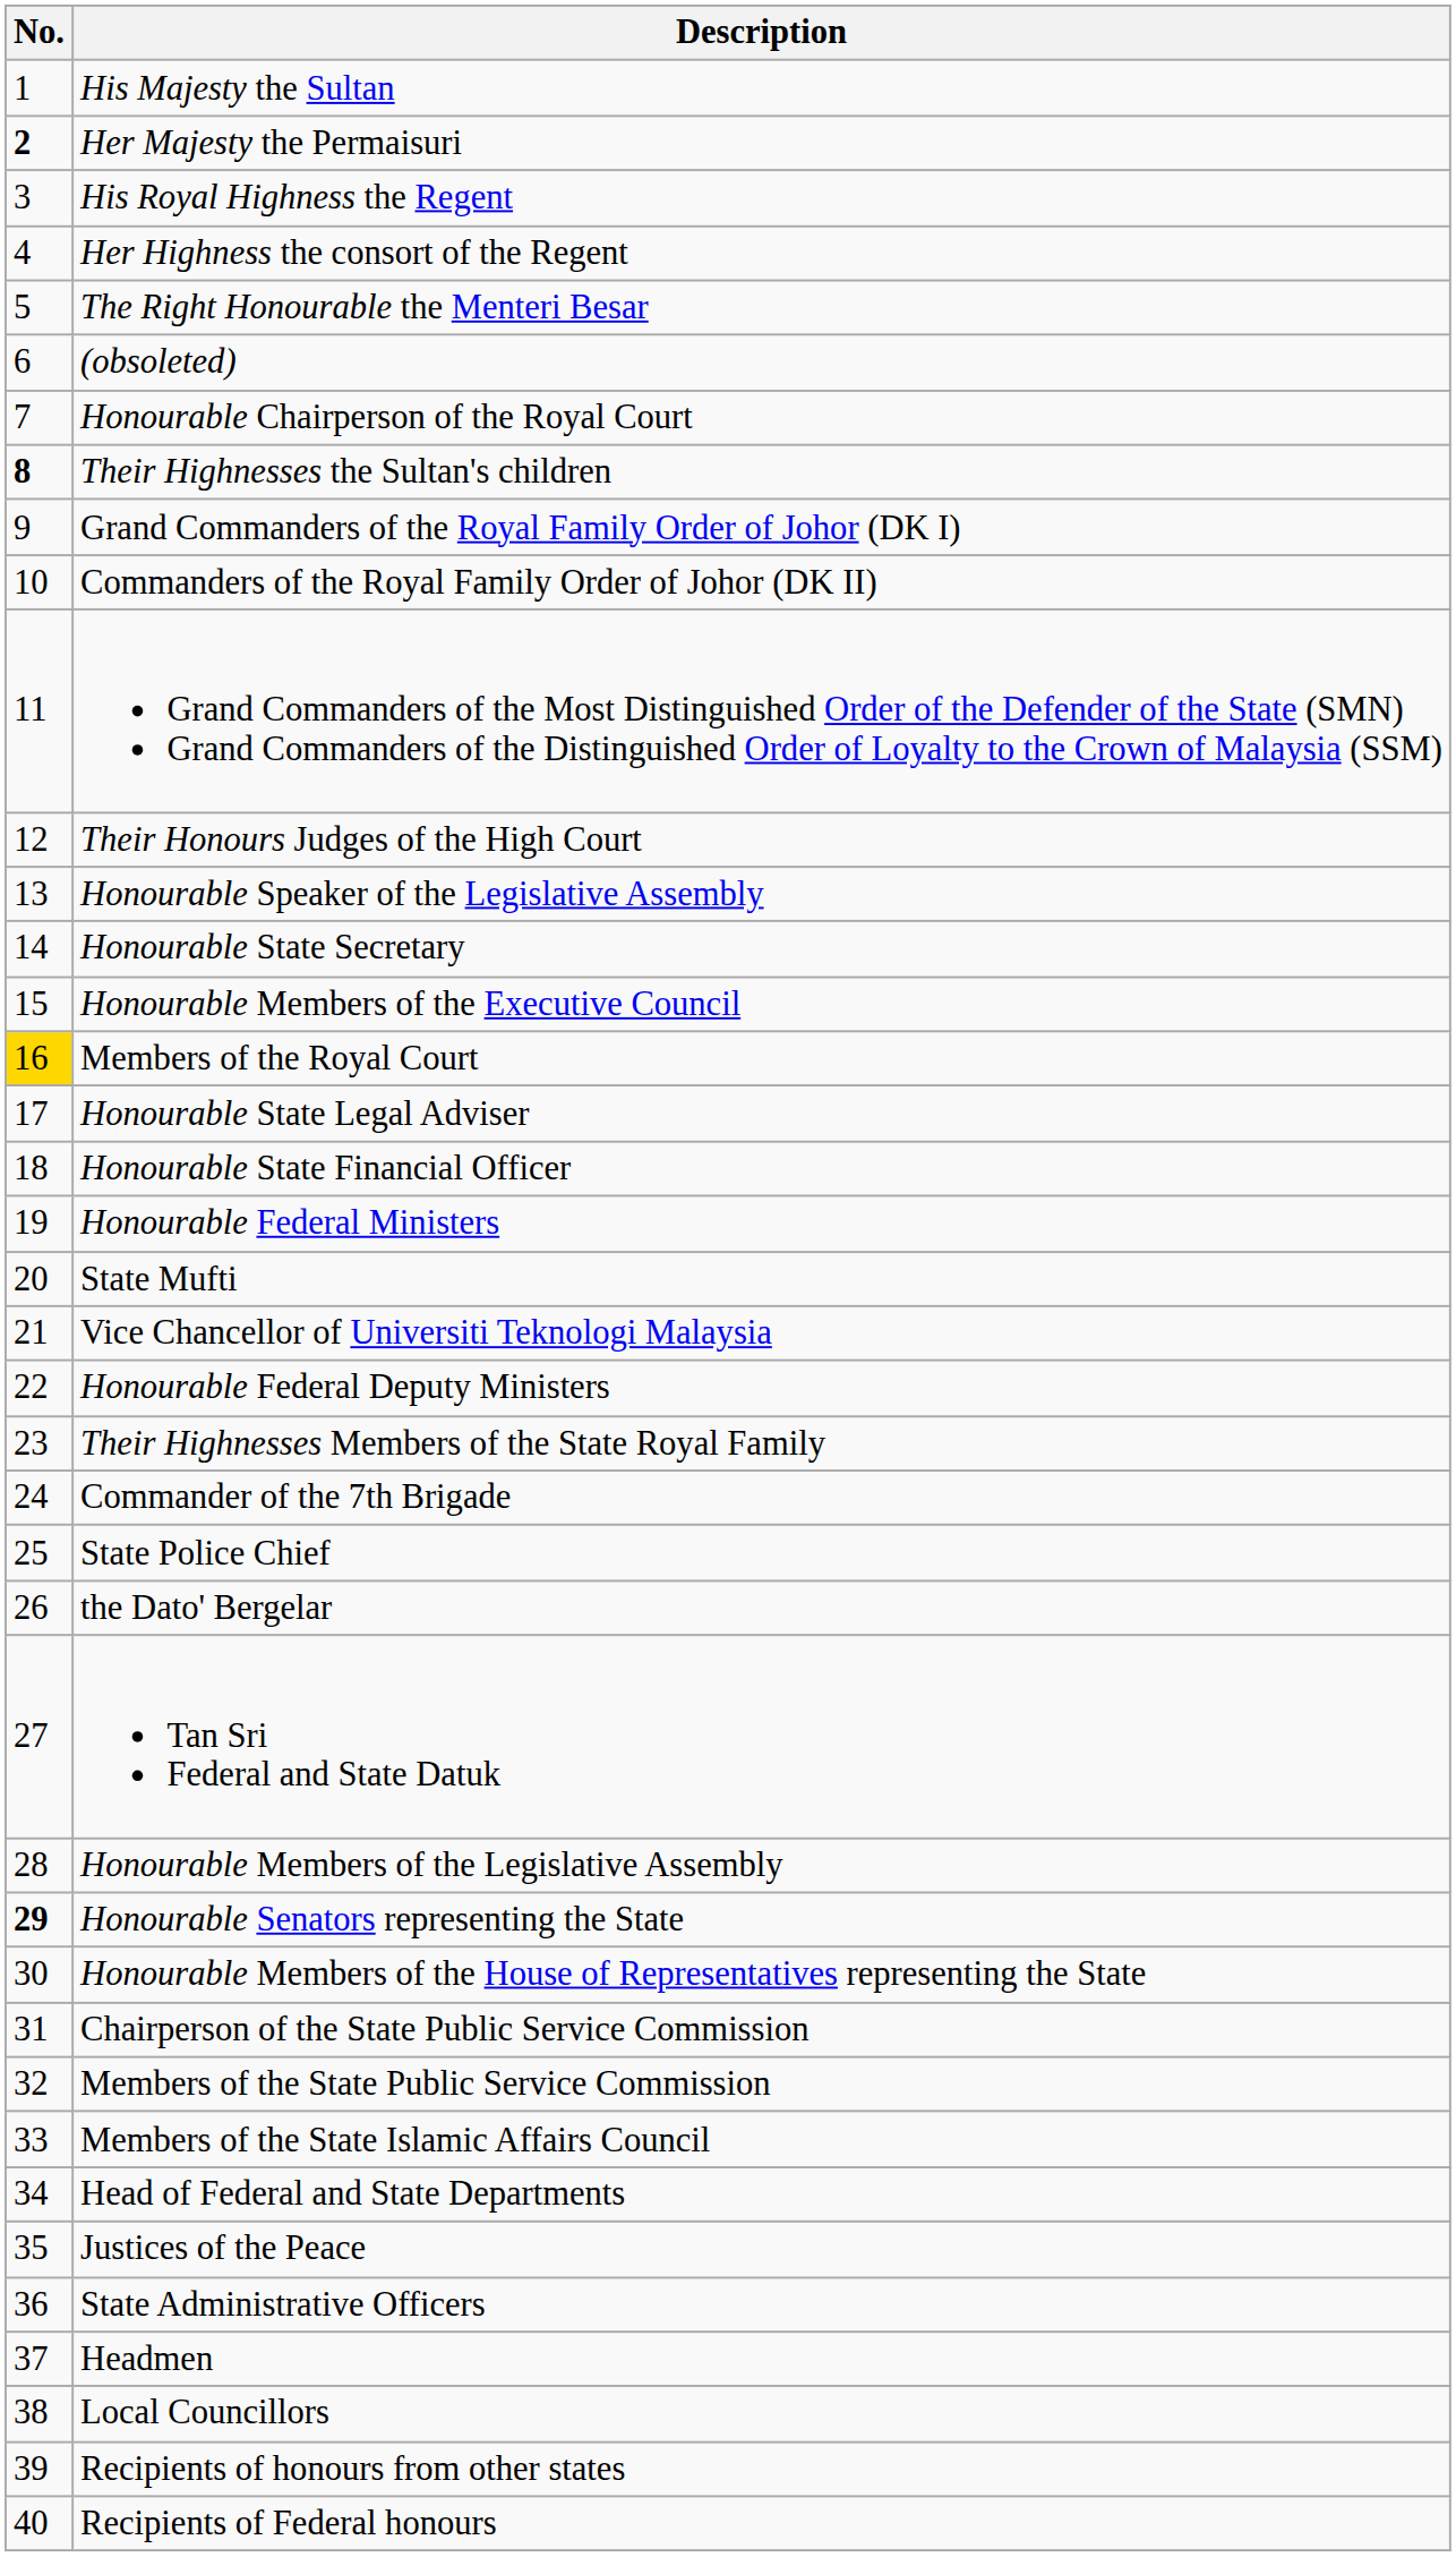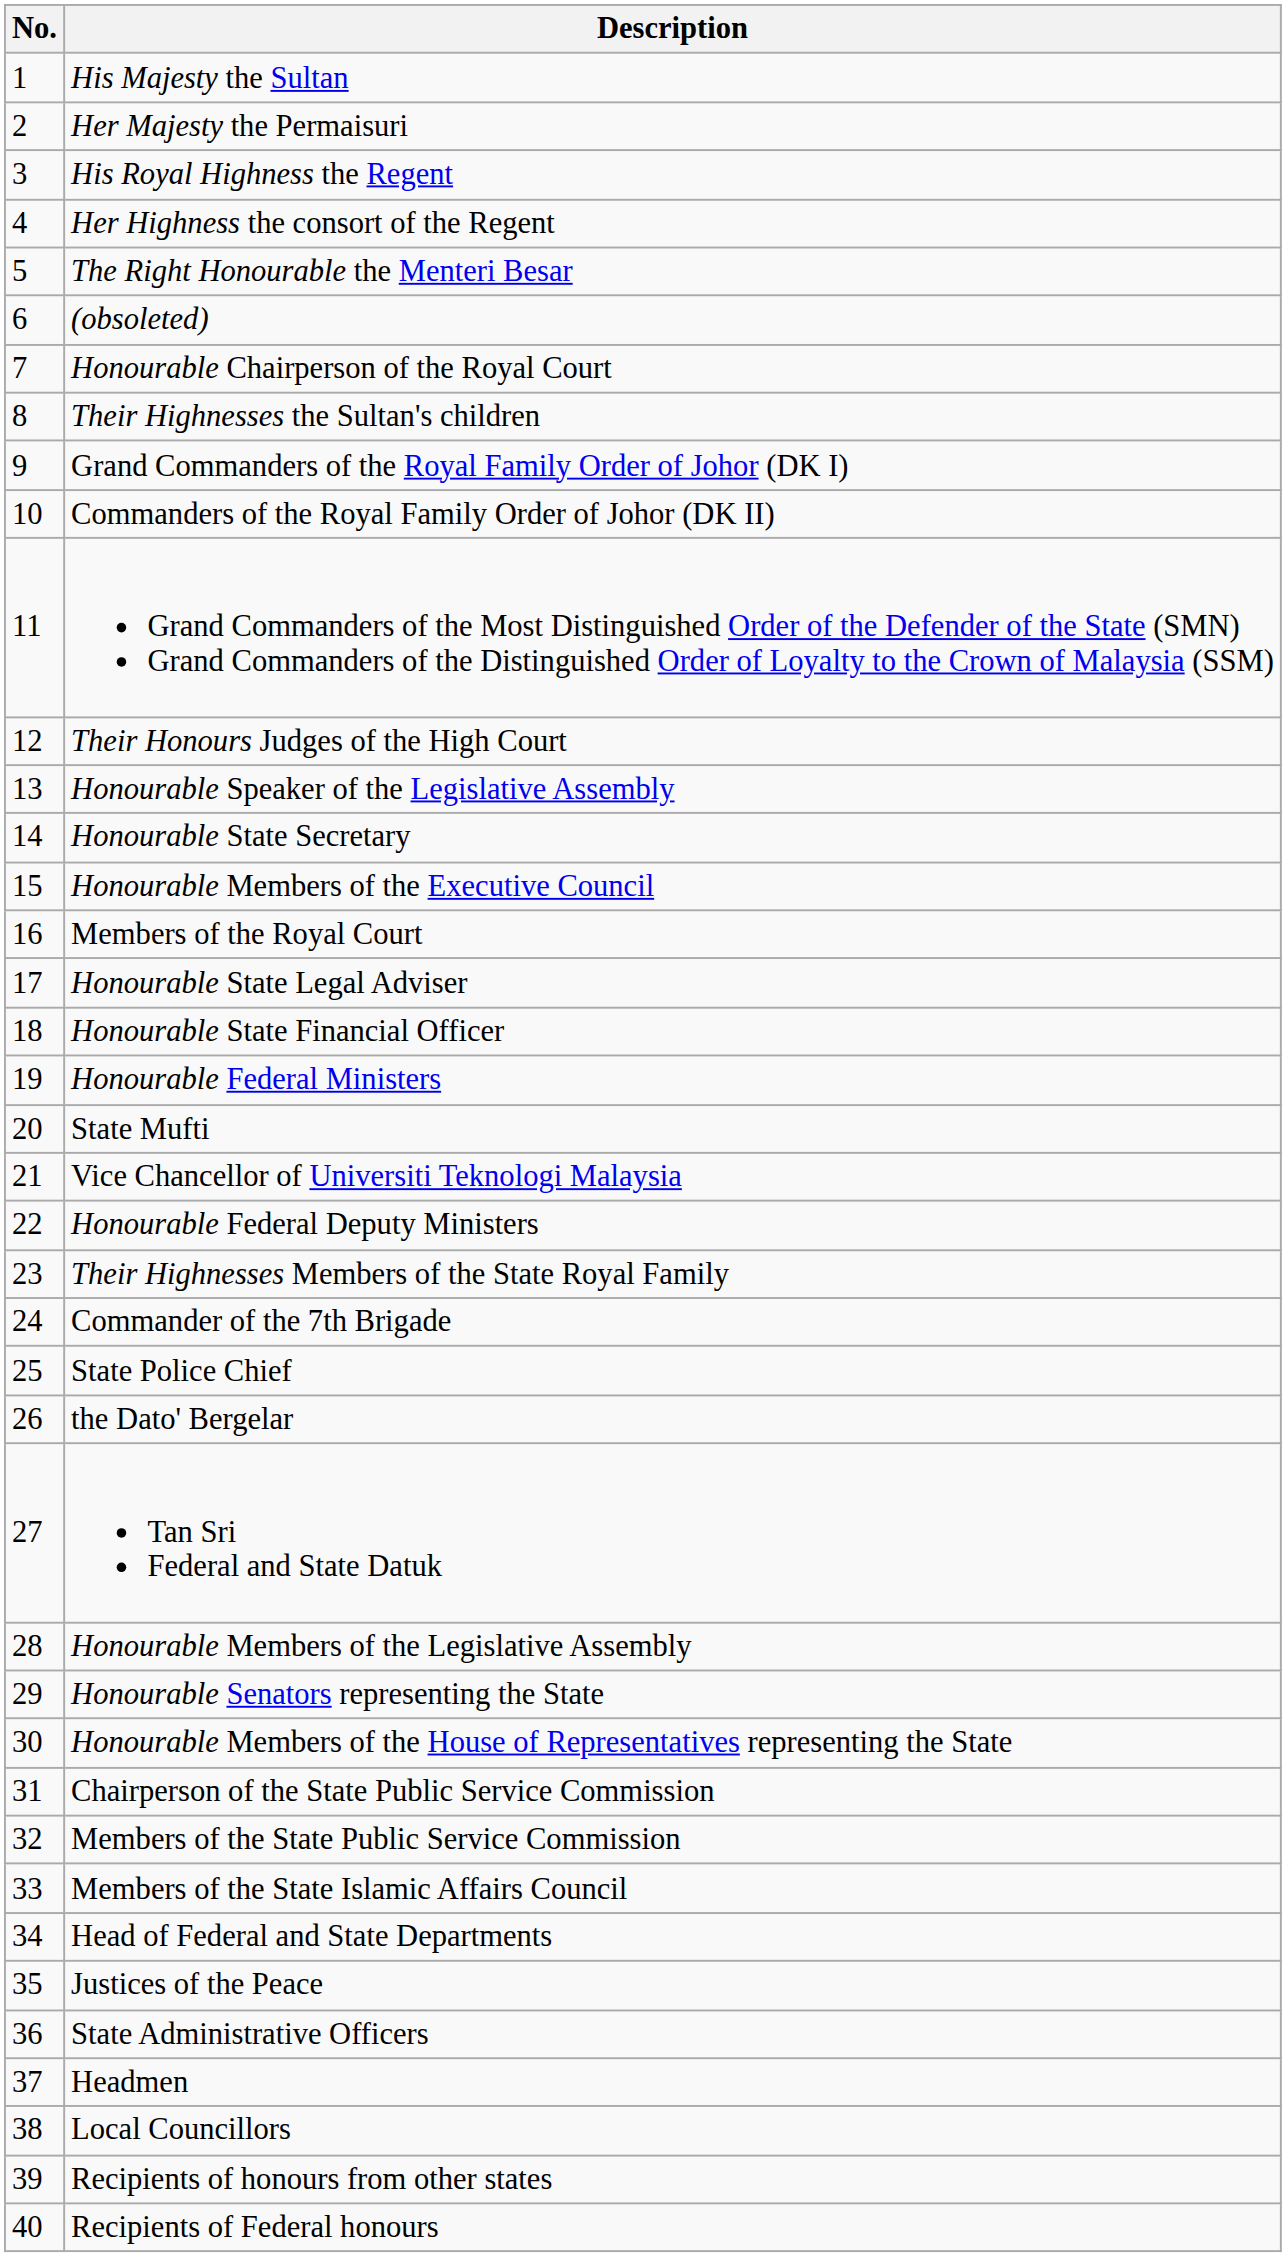Her Majesty the Permaisuri | No.: bold -> normal
Their Highnesses the Sultan's children | No.: bold -> normal
Members of the Royal Court | No.: gold background -> no background
Honourable Senators representing the State | No.: bold -> normal
